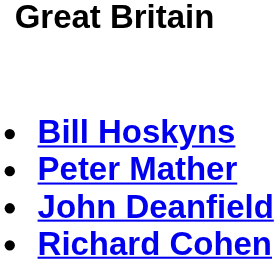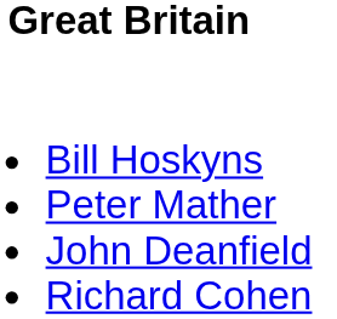row 2 | column 1: bold -> normal
